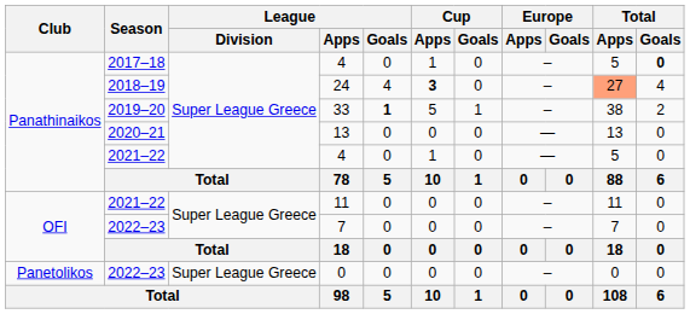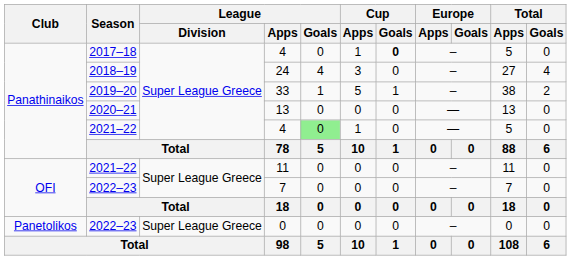2017–18 / 4 | Cup / Goals: normal -> bold
2017–18 / 4 | Total / Goals: bold -> normal
24 | Cup / Apps: bold -> normal
24 | Total / Apps: lightsalmon background -> no background
33 | League / Goals: bold -> normal
2021–22 / 4 | League / Goals: no background -> lightgreen background
